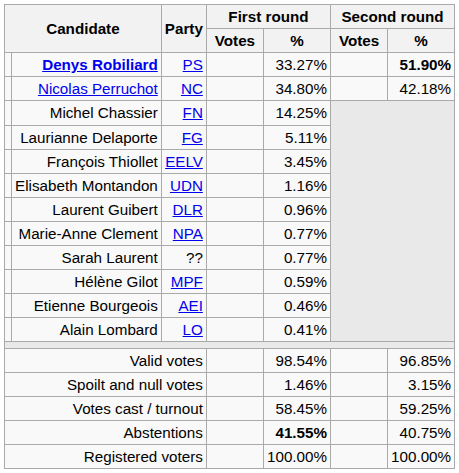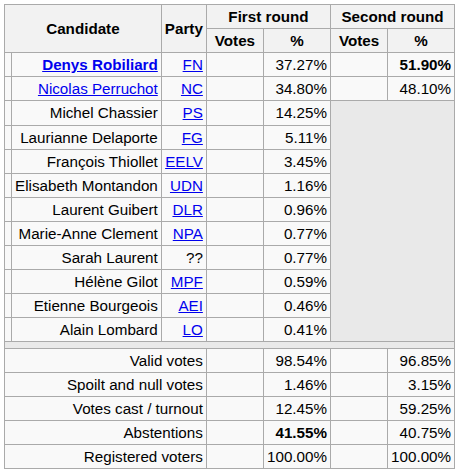Denys Robiliard | Party: PS -> FN
Denys Robiliard | First round / %: 33.27% -> 37.27%
Nicolas Perruchot | Second round / %: 42.18% -> 48.10%
Michel Chassier | Party: FN -> PS
Votes cast / turnout | First round / %: 58.45% -> 12.45%
